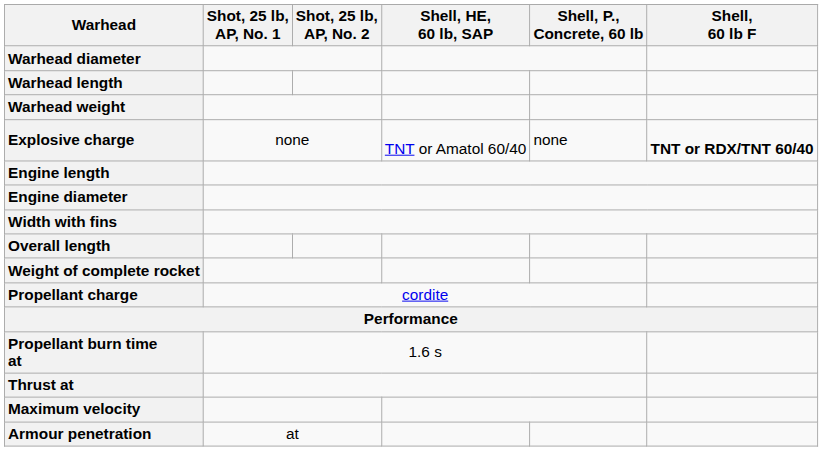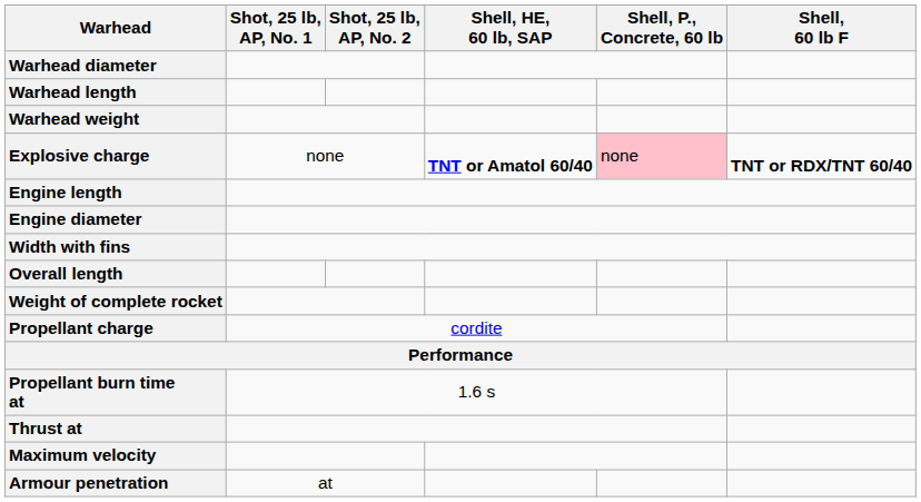Explosive charge | Shell, HE, 60 lb, SAP: normal -> bold
Explosive charge | Shell, P., Concrete, 60 lb: no background -> pink background
